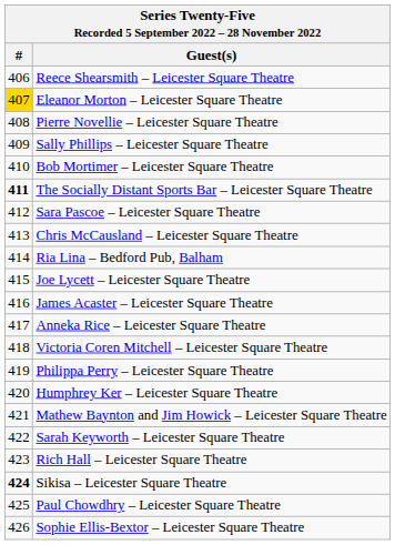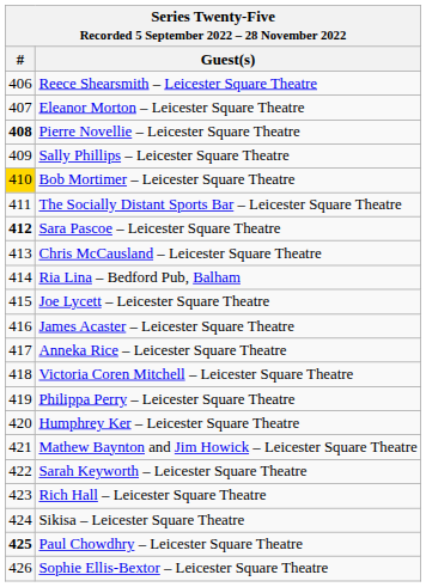Eleanor Morton – Leicester Square Theatre | #: gold background -> no background
Pierre Novellie – Leicester Square Theatre | #: normal -> bold
Bob Mortimer – Leicester Square Theatre | #: no background -> gold background
The Socially Distant Sports Bar – Leicester Square Theatre | #: bold -> normal
Sara Pascoe – Leicester Square Theatre | #: normal -> bold
Sikisa – Leicester Square Theatre | #: bold -> normal
Paul Chowdhry – Leicester Square Theatre | #: normal -> bold
